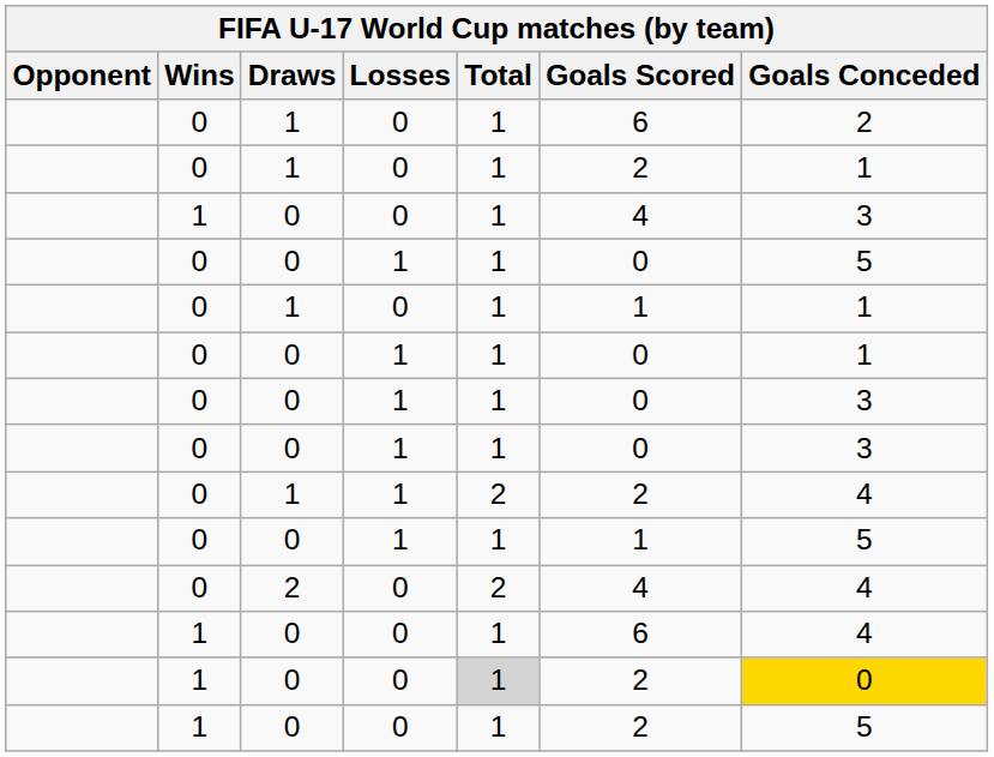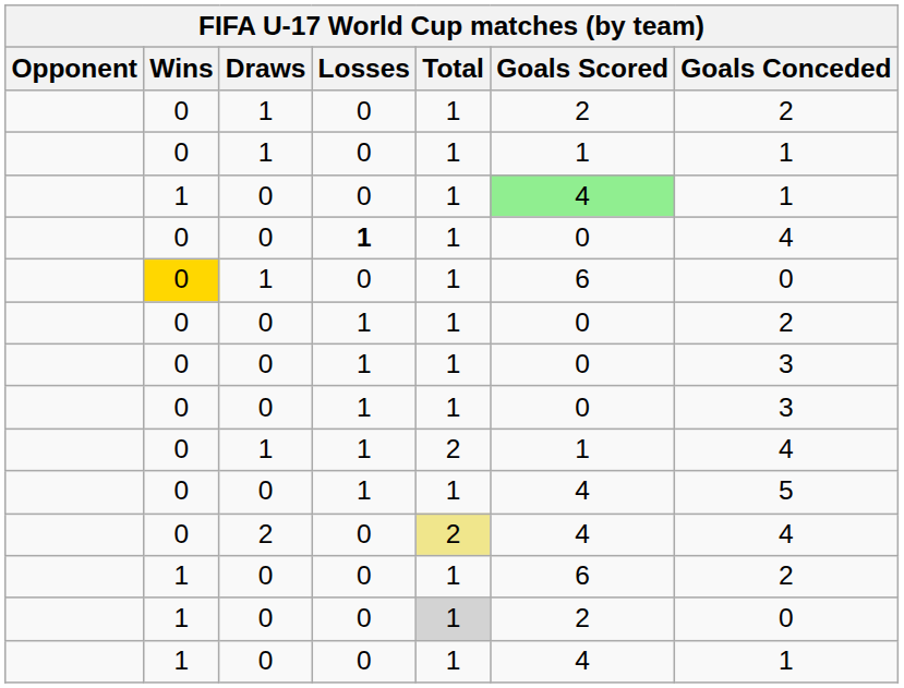row 3 | Goals Scored: 6 -> 2
row 4 | Goals Scored: 2 -> 1
row 5 | Goals Scored: no background -> lightgreen background
row 5 | Goals Conceded: 3 -> 1
row 6 | Losses: normal -> bold
row 6 | Goals Conceded: 5 -> 4
row 7 | Wins: no background -> gold background
row 7 | Goals Scored: 1 -> 6
row 7 | Goals Conceded: 1 -> 0
row 8 | Goals Conceded: 1 -> 2
row 11 | Goals Scored: 2 -> 1
row 12 | Goals Scored: 1 -> 4
row 13 | Total: no background -> khaki background
row 14 | Goals Conceded: 4 -> 2
row 15 | Goals Conceded: gold background -> no background
row 16 | Goals Scored: 2 -> 4
row 16 | Goals Conceded: 5 -> 1
